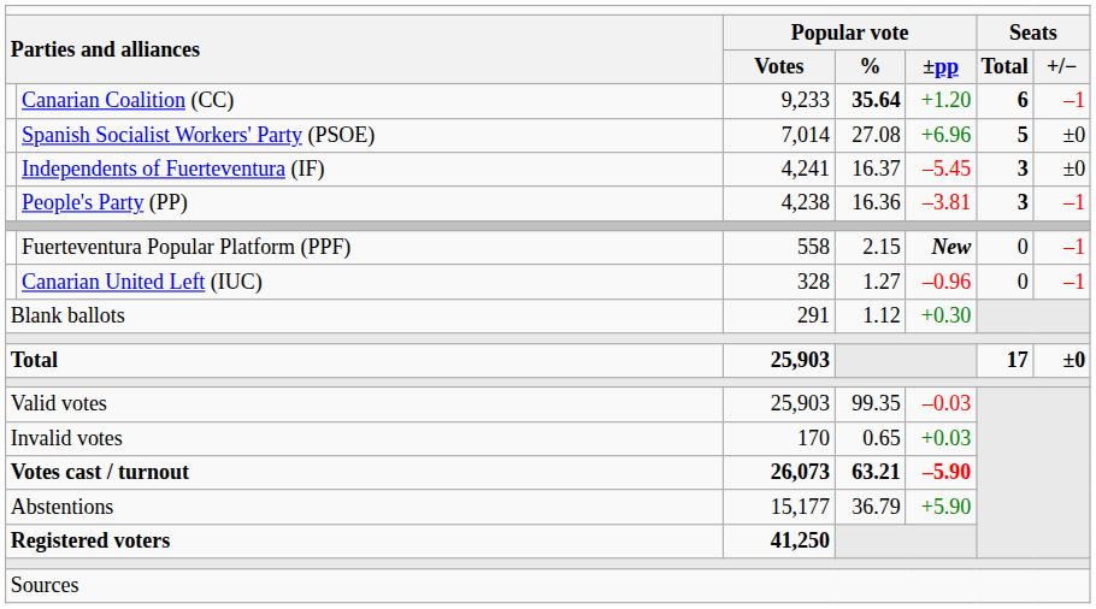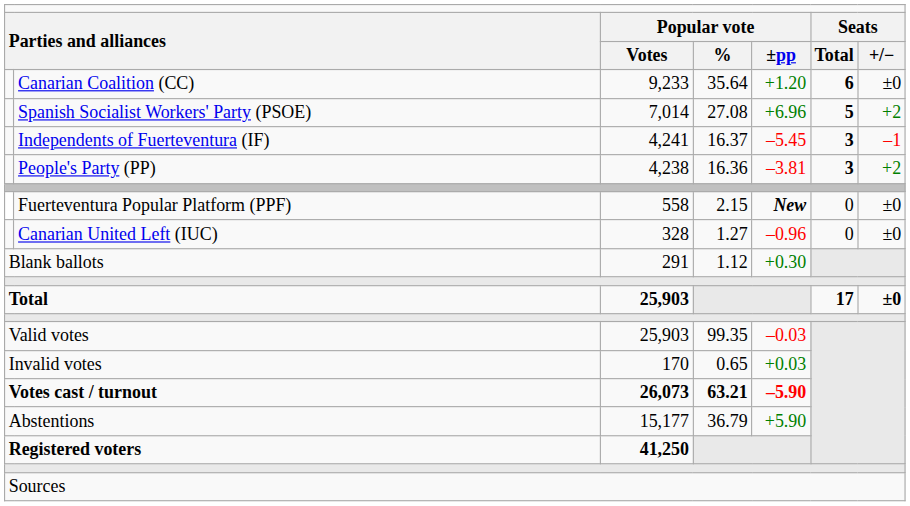Canarian Coalition (CC) | column 4: bold -> normal
Canarian Coalition (CC) | column 7: –1 -> ±0
Spanish Socialist Workers' Party (PSOE) | column 7: ±0 -> +2
Independents of Fuerteventura (IF) | column 7: ±0 -> –1
People's Party (PP) | column 7: –1 -> +2
Fuerteventura Popular Platform (PPF) | column 7: –1 -> ±0
Canarian United Left (IUC) | column 7: –1 -> ±0
